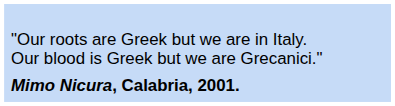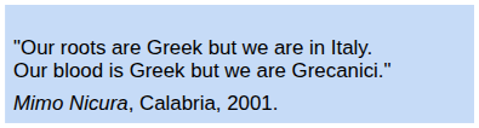row 2 | column 1: bold -> normal
